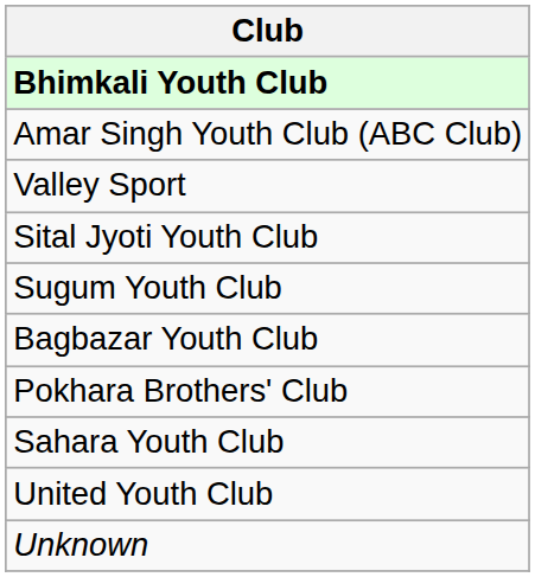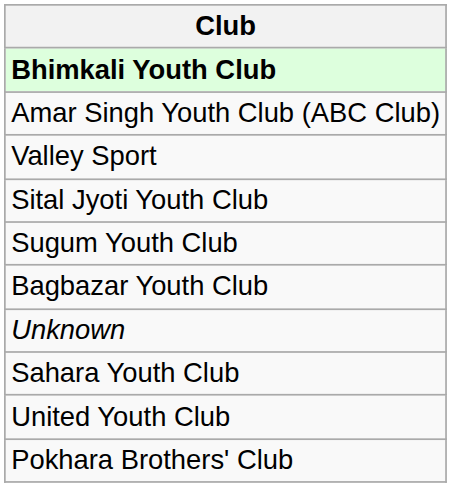row 8 | column 1: Pokhara Brothers' Club -> Unknown
row 11 | column 1: Unknown -> Pokhara Brothers' Club
